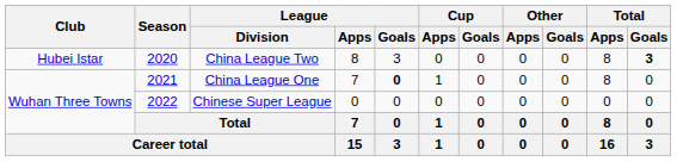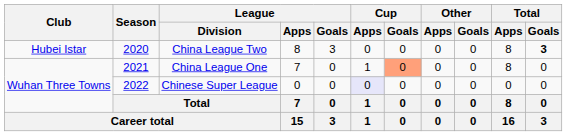China League One | League / Goals: bold -> normal
China League One | Cup / Goals: no background -> lightsalmon background
Chinese Super League | Cup / Apps: no background -> lavender background
